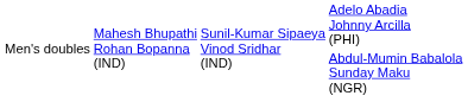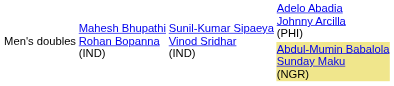row 2 | column 4: no background -> khaki background
